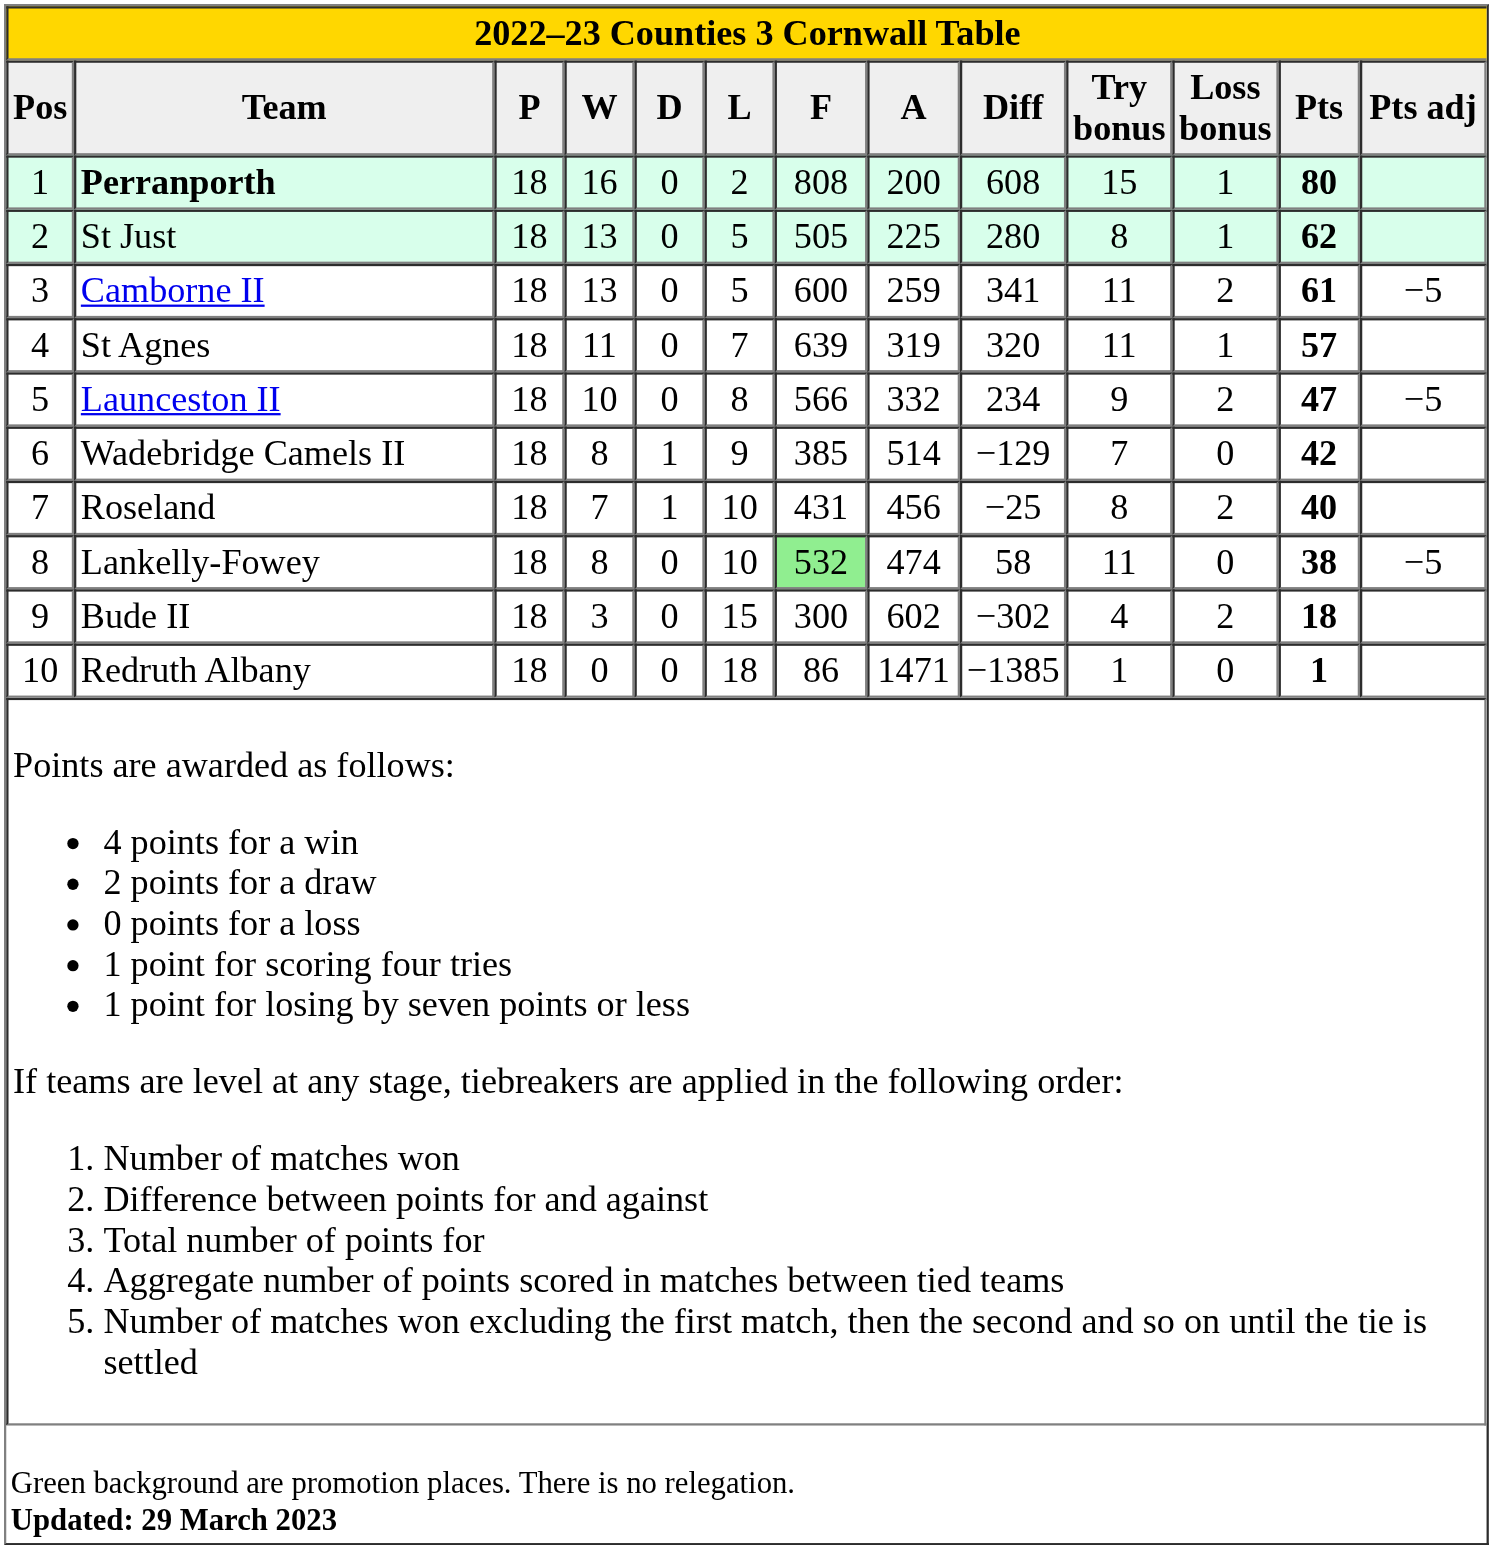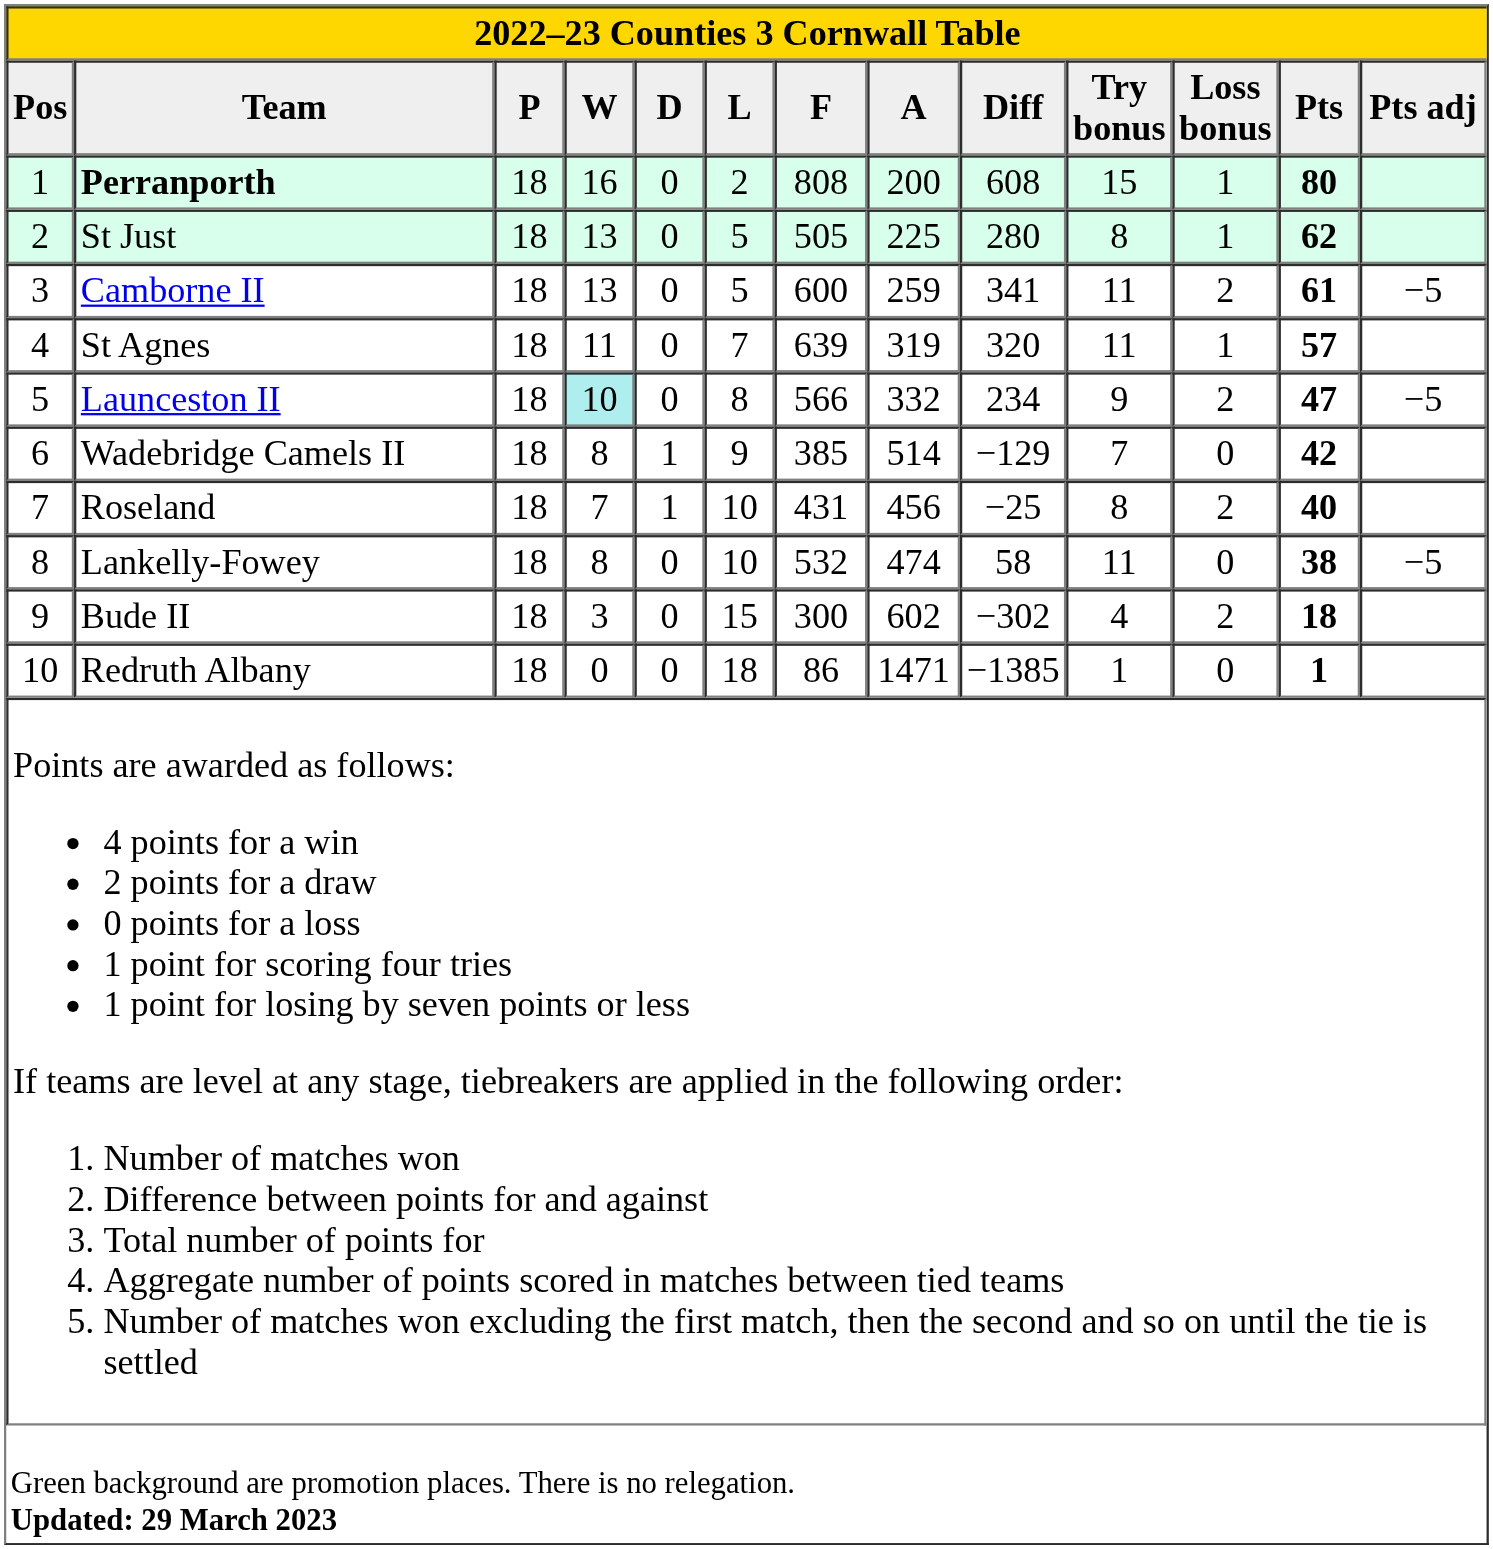Launceston II | 2022–23 Counties 3 Cornwall Table / W: no background -> paleturquoise background
Lankelly-Fowey | 2022–23 Counties 3 Cornwall Table / F: lightgreen background -> no background
